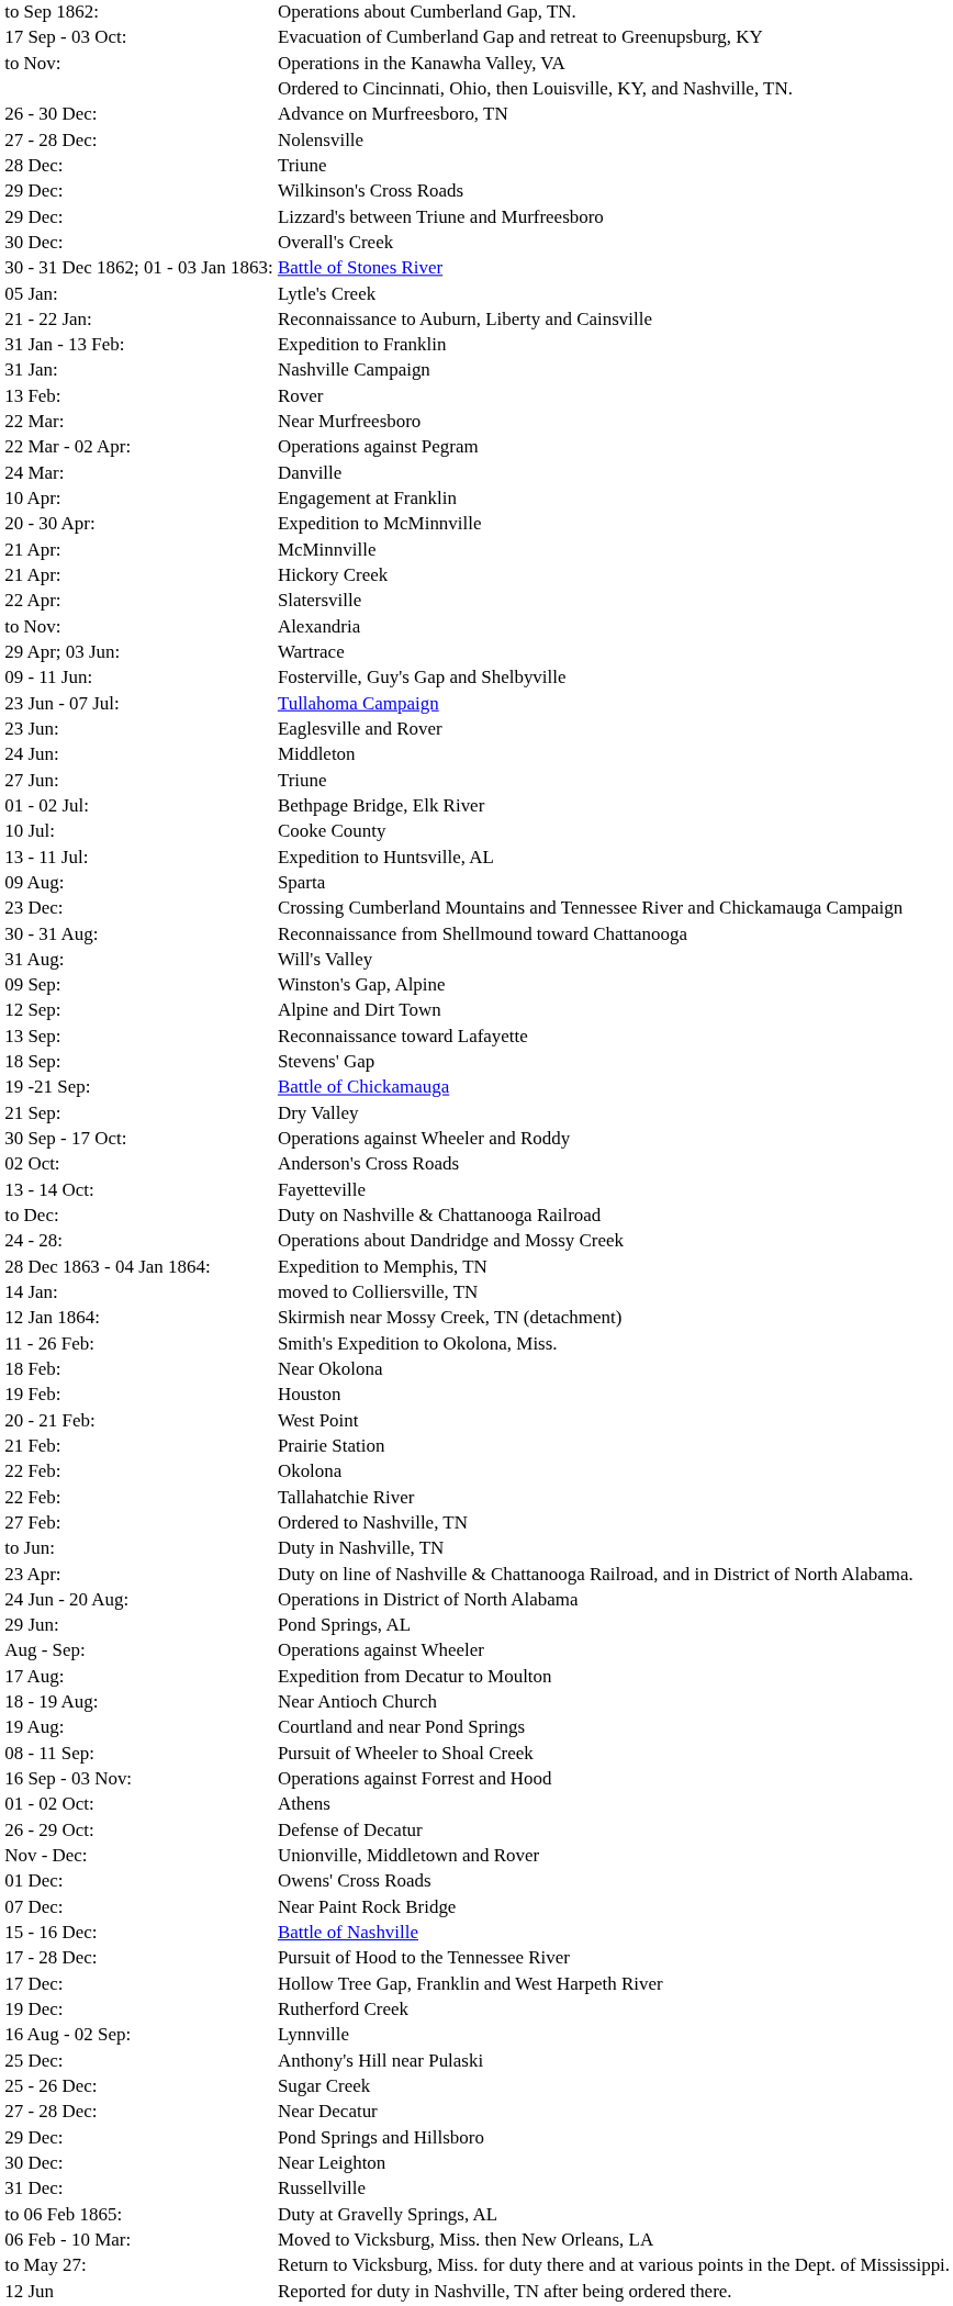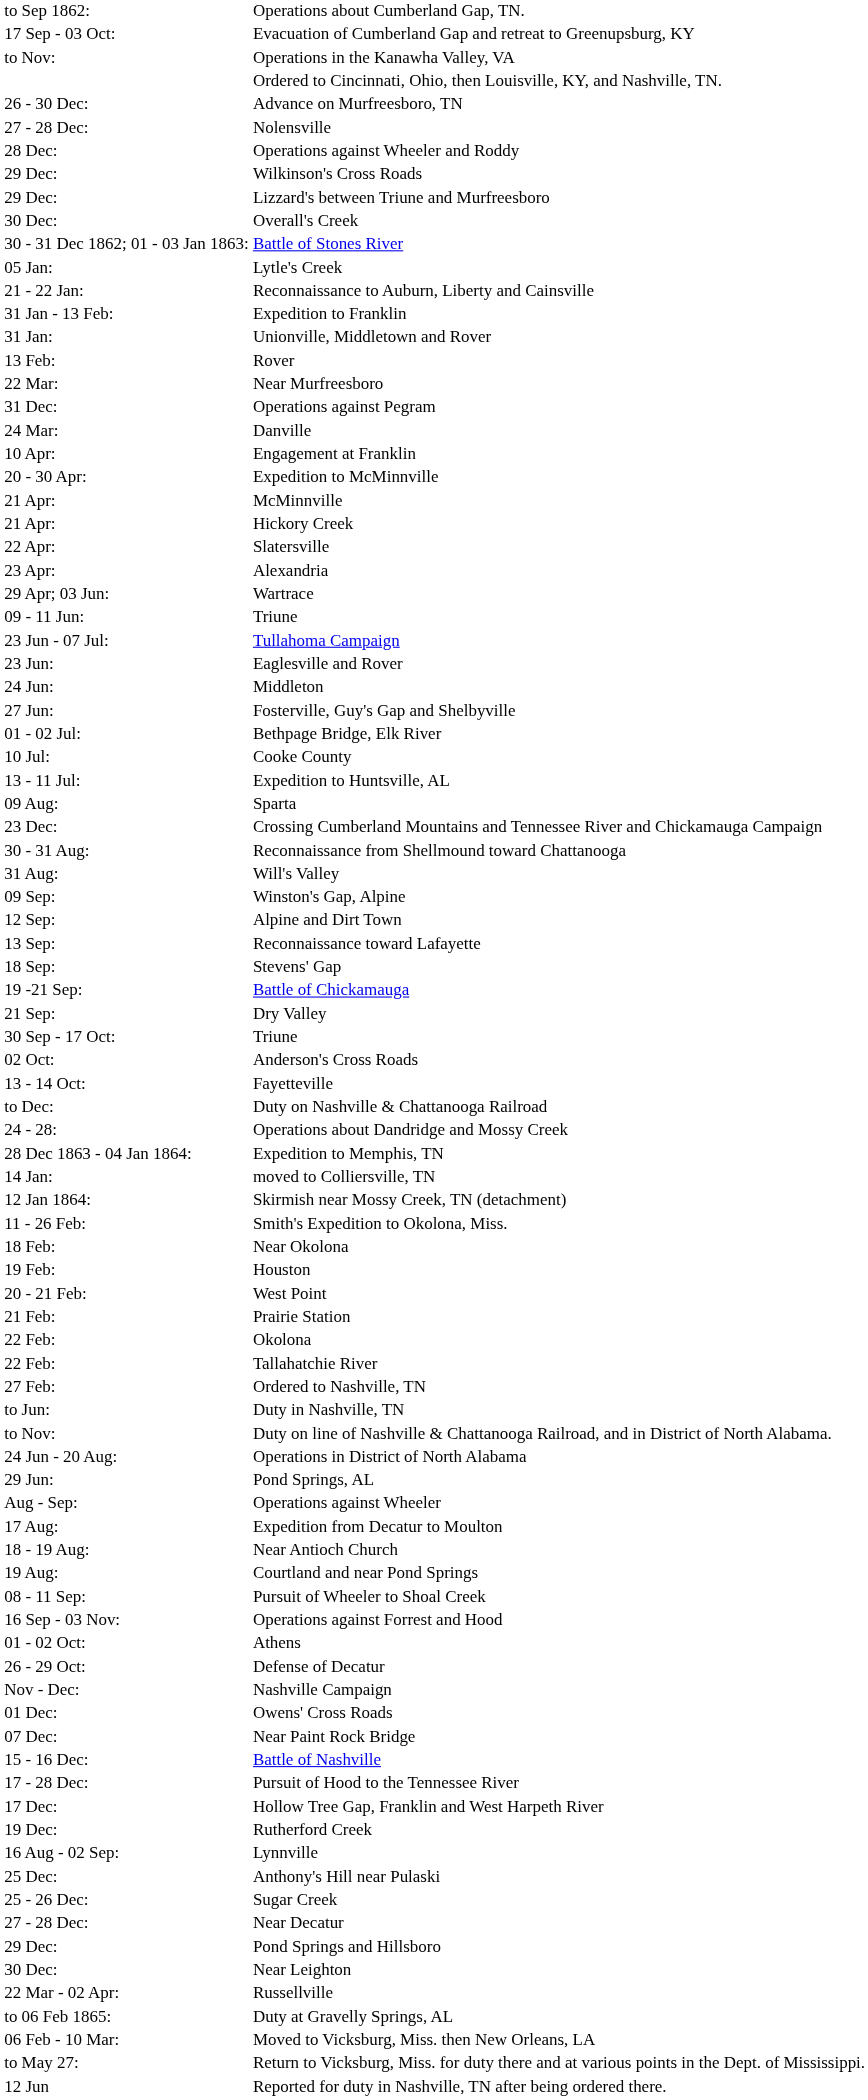row 7 | column 2: Triune -> Operations against Wheeler and Roddy
row 15 | column 2: Nashville Campaign -> Unionville, Middletown and Rover
row 18 | column 1: 22 Mar - 02 Apr: -> 31 Dec:
row 25 | column 1: to Nov: -> 23 Apr:
row 27 | column 2: Fosterville, Guy's Gap and Shelbyville -> Triune
row 31 | column 2: Triune -> Fosterville, Guy's Gap and Shelbyville
row 45 | column 2: Operations against Wheeler and Roddy -> Triune
row 62 | column 1: 23 Apr: -> to Nov:
row 73 | column 2: Unionville, Middletown and Rover -> Nashville Campaign
row 86 | column 1: 31 Dec: -> 22 Mar - 02 Apr:
